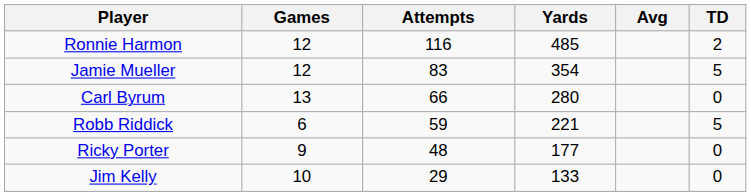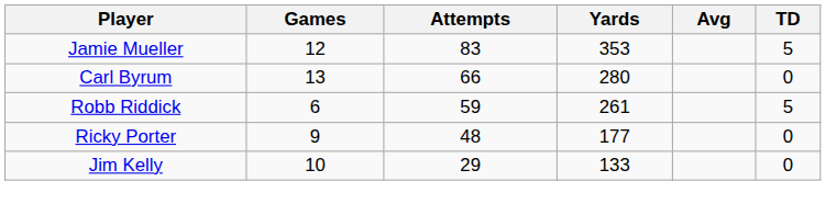- row: Ronnie Harmon | 12 | 116 | 485 | 2
Jamie Mueller | Yards: 354 -> 353
Robb Riddick | Yards: 221 -> 261
